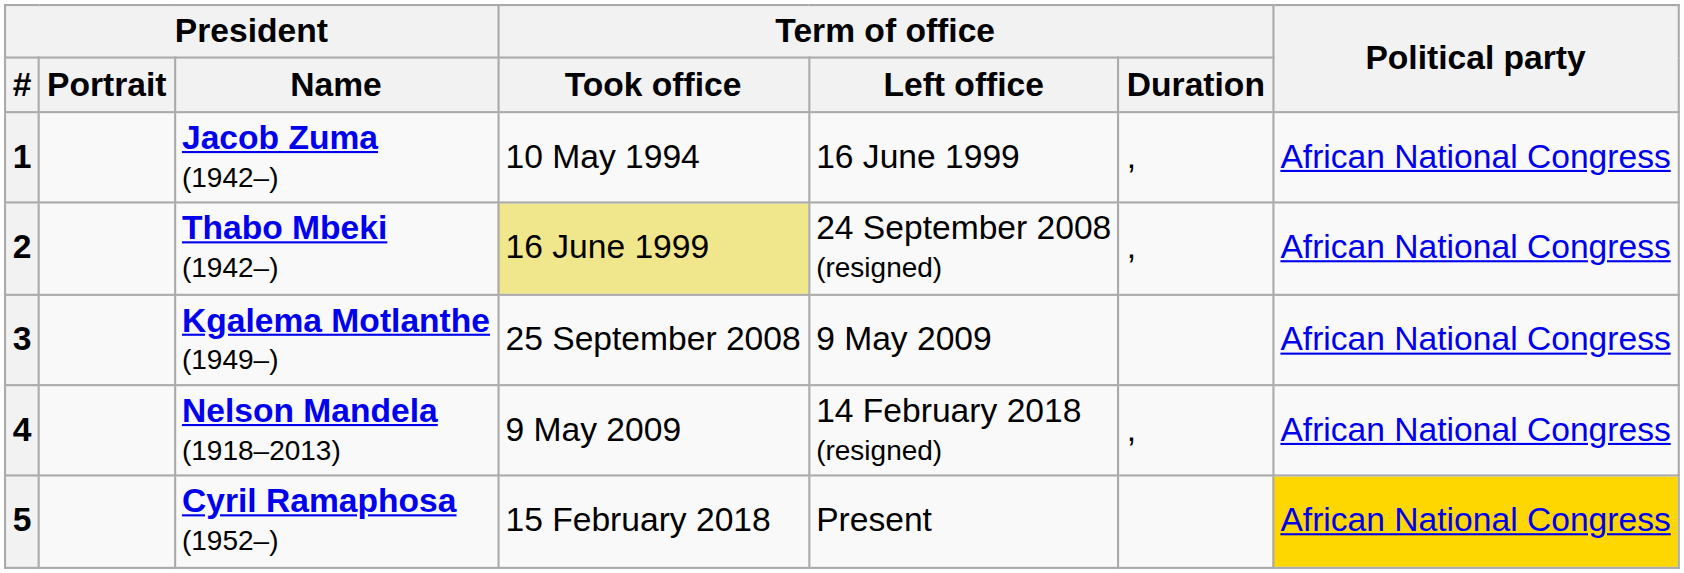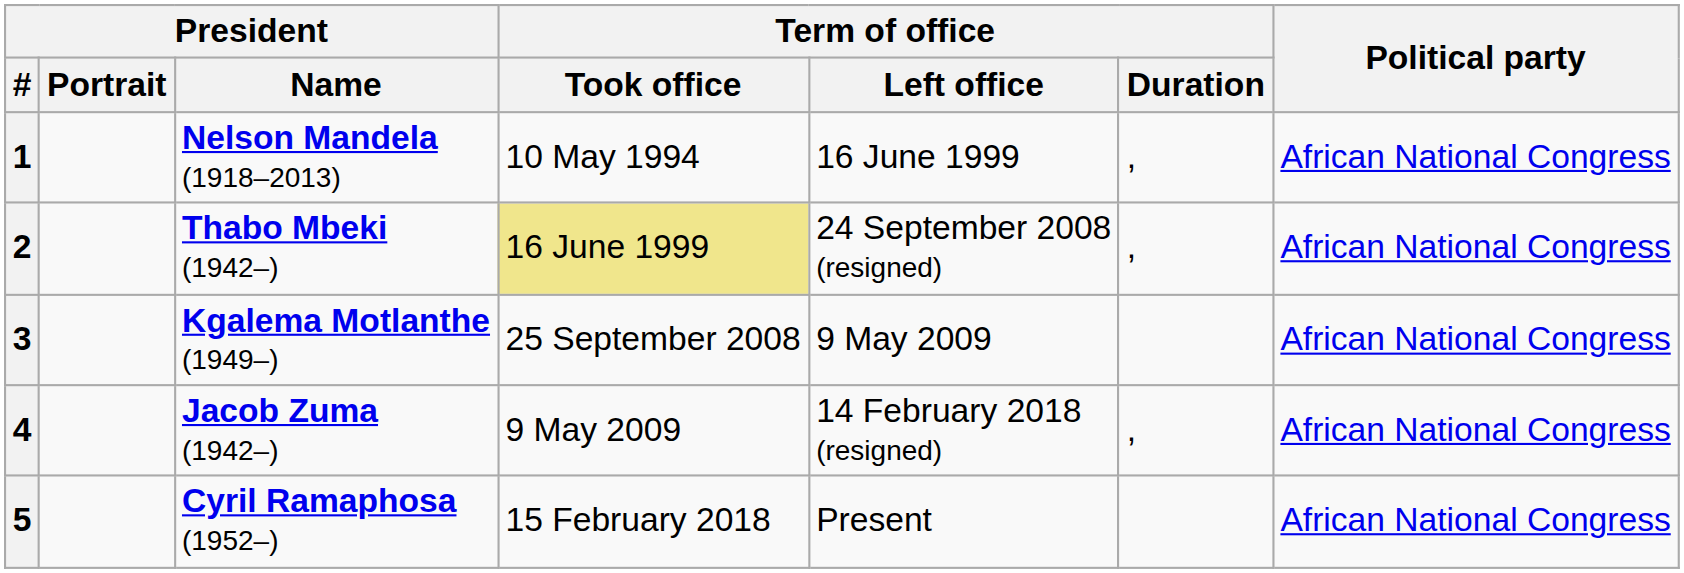1 | President / Name: Jacob Zuma (1942–) -> Nelson Mandela (1918–2013)
4 | President / Name: Nelson Mandela (1918–2013) -> Jacob Zuma (1942–)
5 | Political party: gold background -> no background
